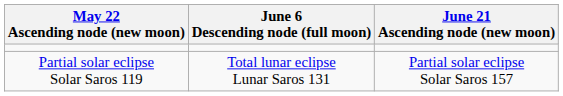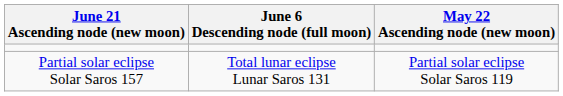columns swapped: May 22 Ascending node (new moon) <-> June 21 Ascending node (new moon)
